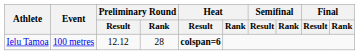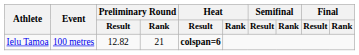Ielu Tamoa | Preliminary Round / Result: 12.12 -> 12.82
Ielu Tamoa | Preliminary Round / Rank: 28 -> 21
